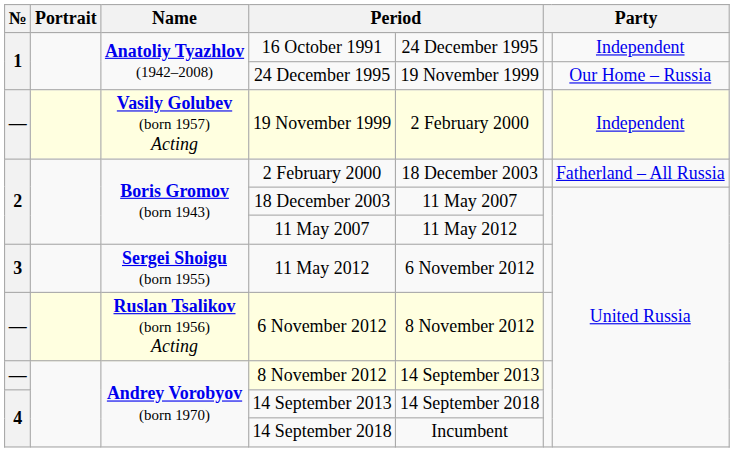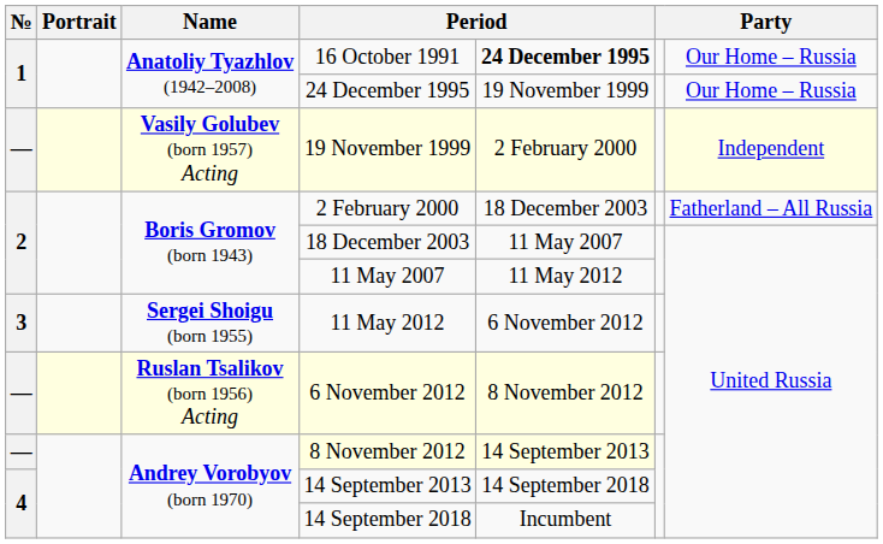16 October 1991 | column 5: normal -> bold
16 October 1991 | column 7: Independent -> Our Home – Russia
